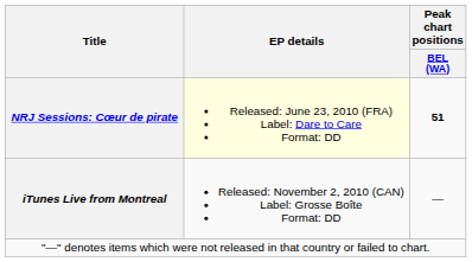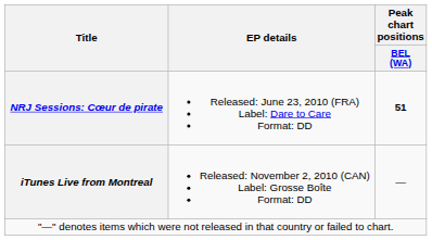NRJ Sessions: Cœur de pirate | EP details: lightyellow background -> no background
